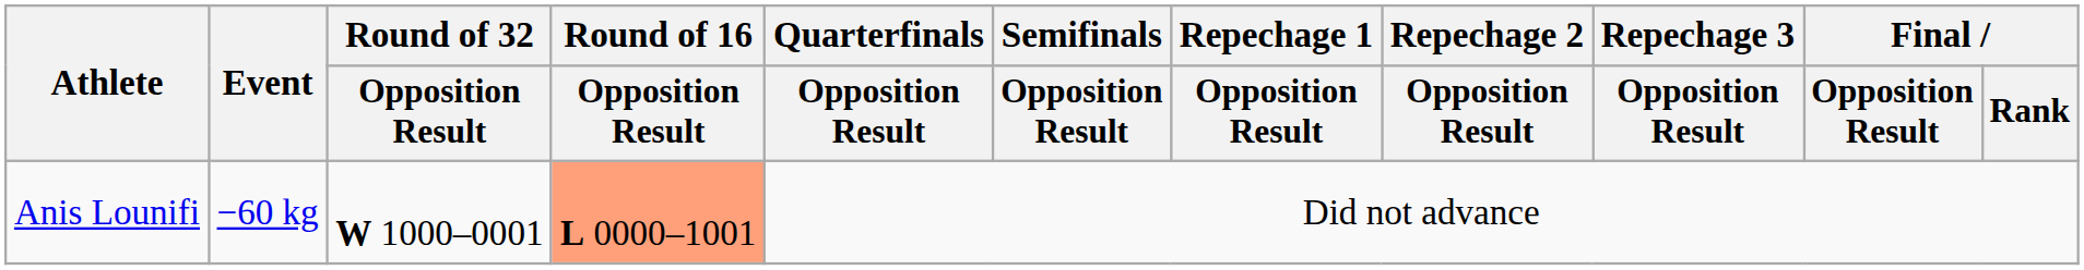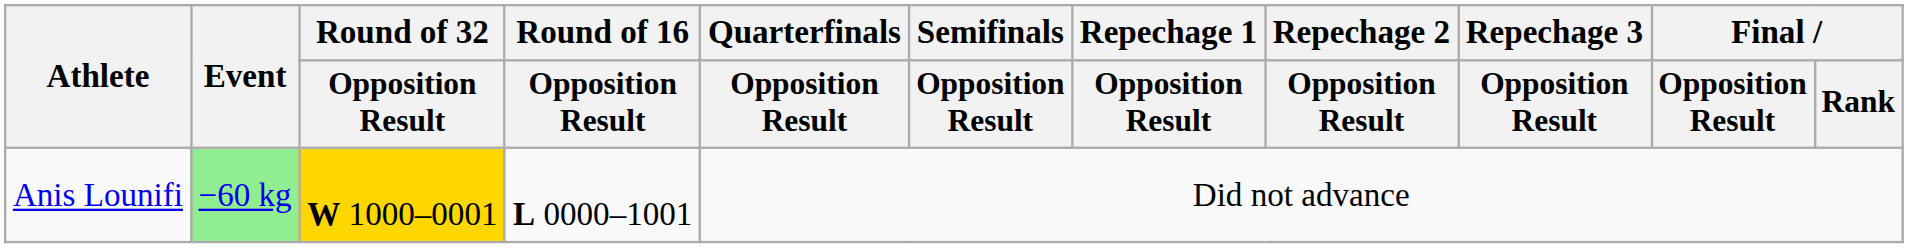Anis Lounifi | Event: no background -> lightgreen background
Anis Lounifi | Round of 32 / Opposition Result: no background -> gold background
Anis Lounifi | Round of 16 / Opposition Result: lightsalmon background -> no background
